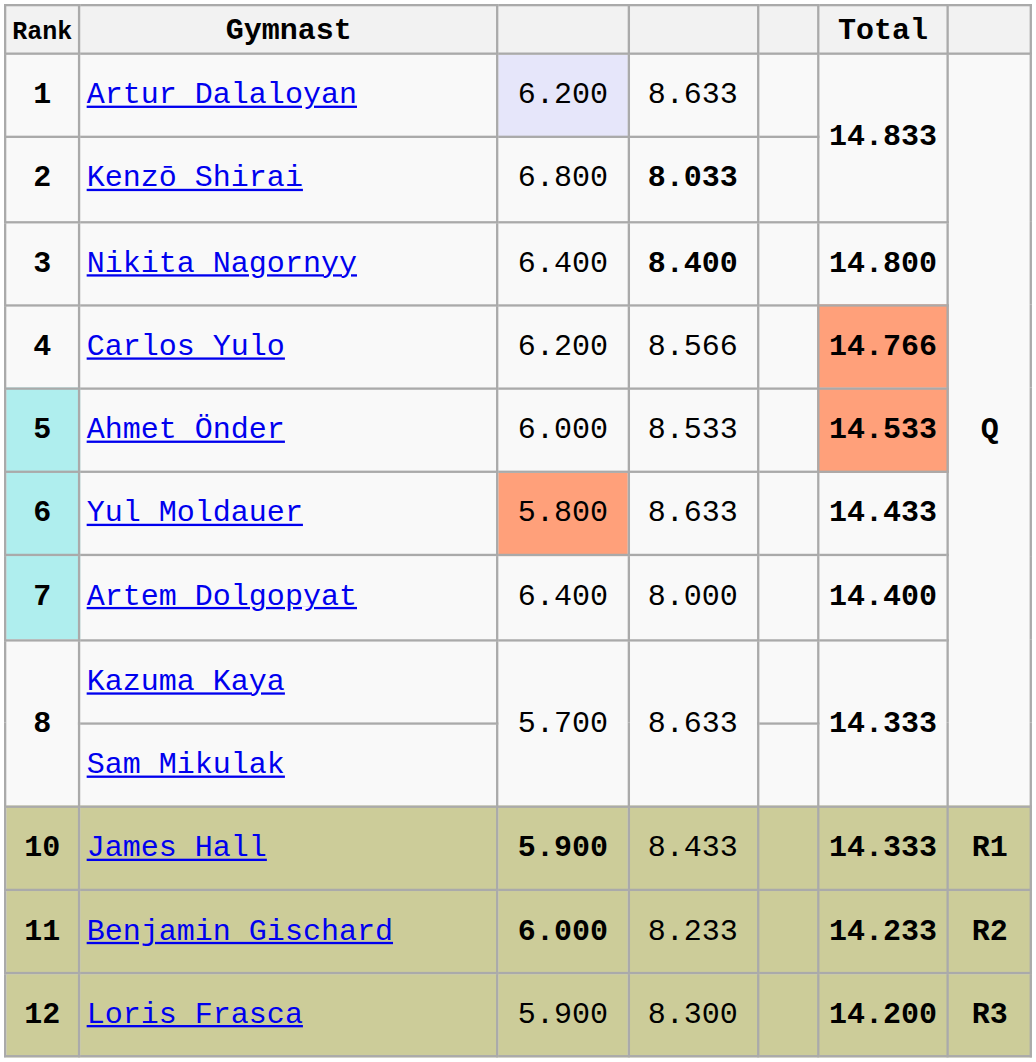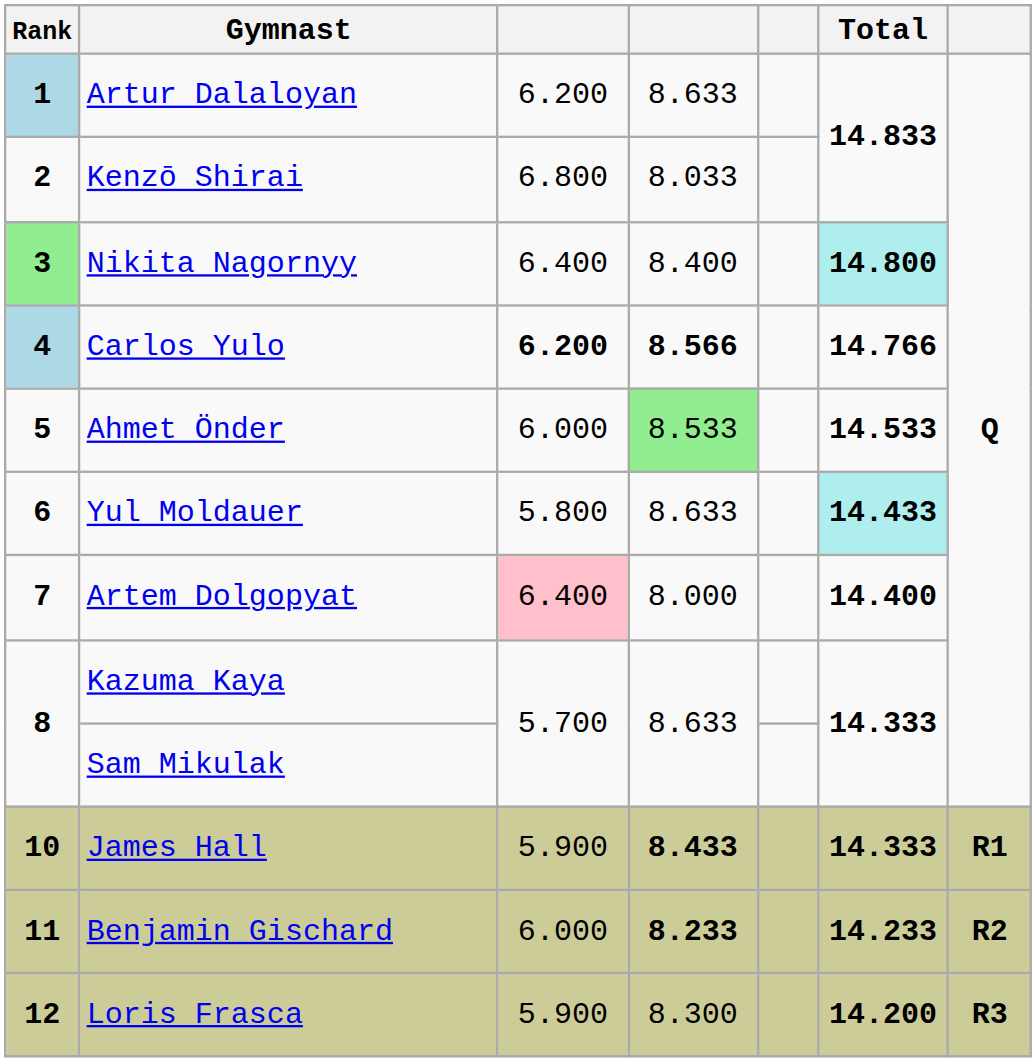Artur Dalaloyan | Rank: no background -> lightblue background
Artur Dalaloyan | column 3: lavender background -> no background
Kenzō Shirai | column 4: bold -> normal
Nikita Nagornyy | Rank: no background -> lightgreen background
Nikita Nagornyy | column 4: bold -> normal
Nikita Nagornyy | Total: no background -> paleturquoise background
Carlos Yulo | Rank: no background -> lightblue background
Carlos Yulo | column 3: normal -> bold
Carlos Yulo | column 4: normal -> bold
Carlos Yulo | Total: lightsalmon background -> no background
Ahmet Önder | Rank: paleturquoise background -> no background
Ahmet Önder | column 4: no background -> lightgreen background
Ahmet Önder | Total: lightsalmon background -> no background
Yul Moldauer | Rank: paleturquoise background -> no background
Yul Moldauer | column 3: lightsalmon background -> no background
Yul Moldauer | Total: no background -> paleturquoise background
Artem Dolgopyat | Rank: paleturquoise background -> no background
Artem Dolgopyat | column 3: no background -> pink background
James Hall | column 3: bold -> normal
James Hall | column 4: normal -> bold
Benjamin Gischard | column 3: bold -> normal
Benjamin Gischard | column 4: normal -> bold
